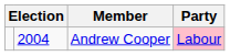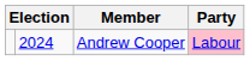Andrew Cooper | column 2: 2004 -> 2024
